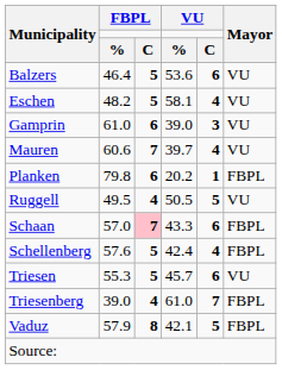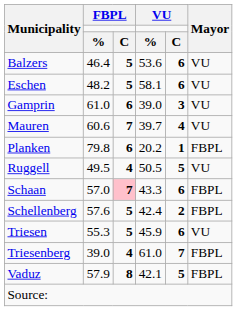Eschen | column 5: 4 -> 6
Schellenberg | column 5: 4 -> 2
Triesen | column 4: 45.7 -> 45.9
